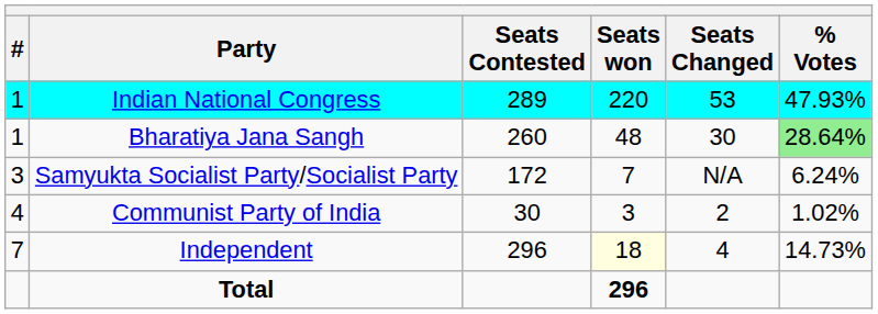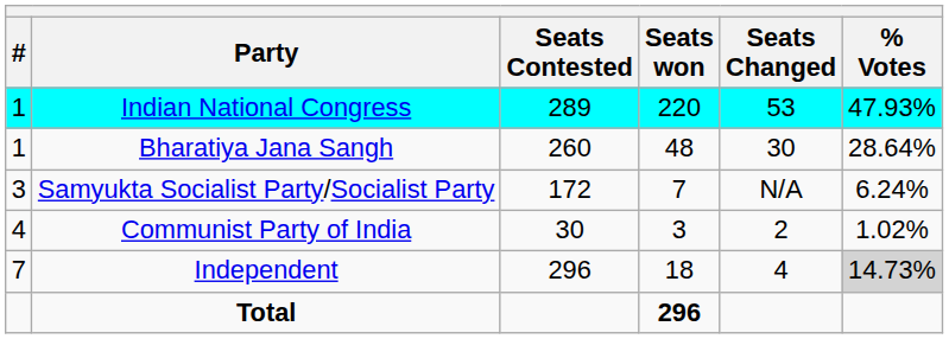Bharatiya Jana Sangh | % Votes: lightgreen background -> no background
Independent | Seats won: lightyellow background -> no background
Independent | % Votes: no background -> lightgrey background
